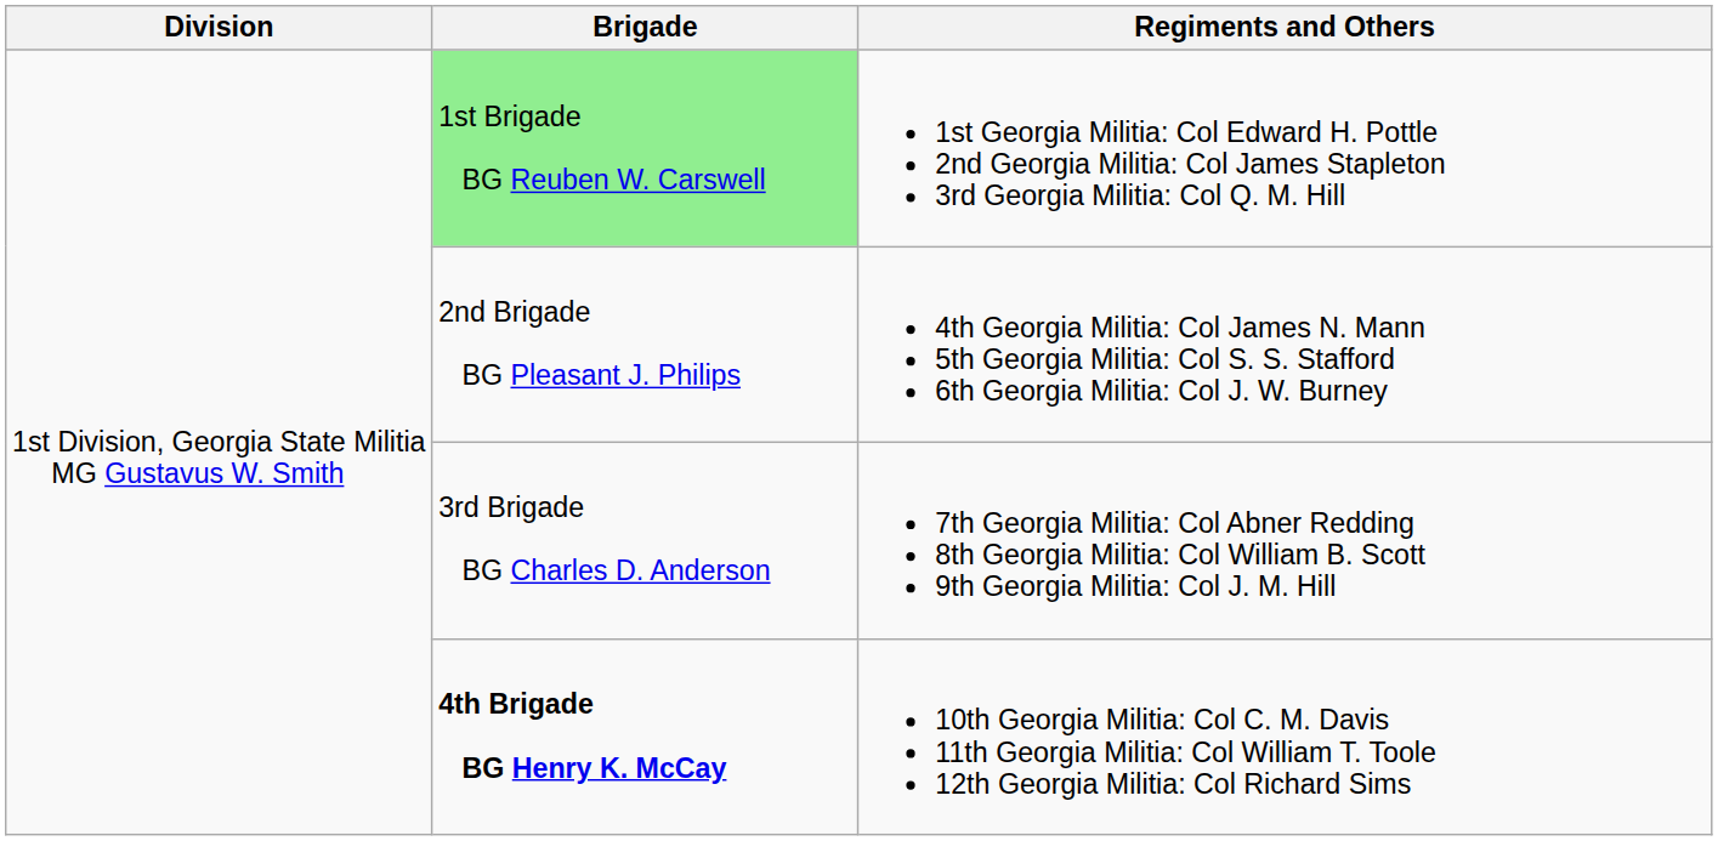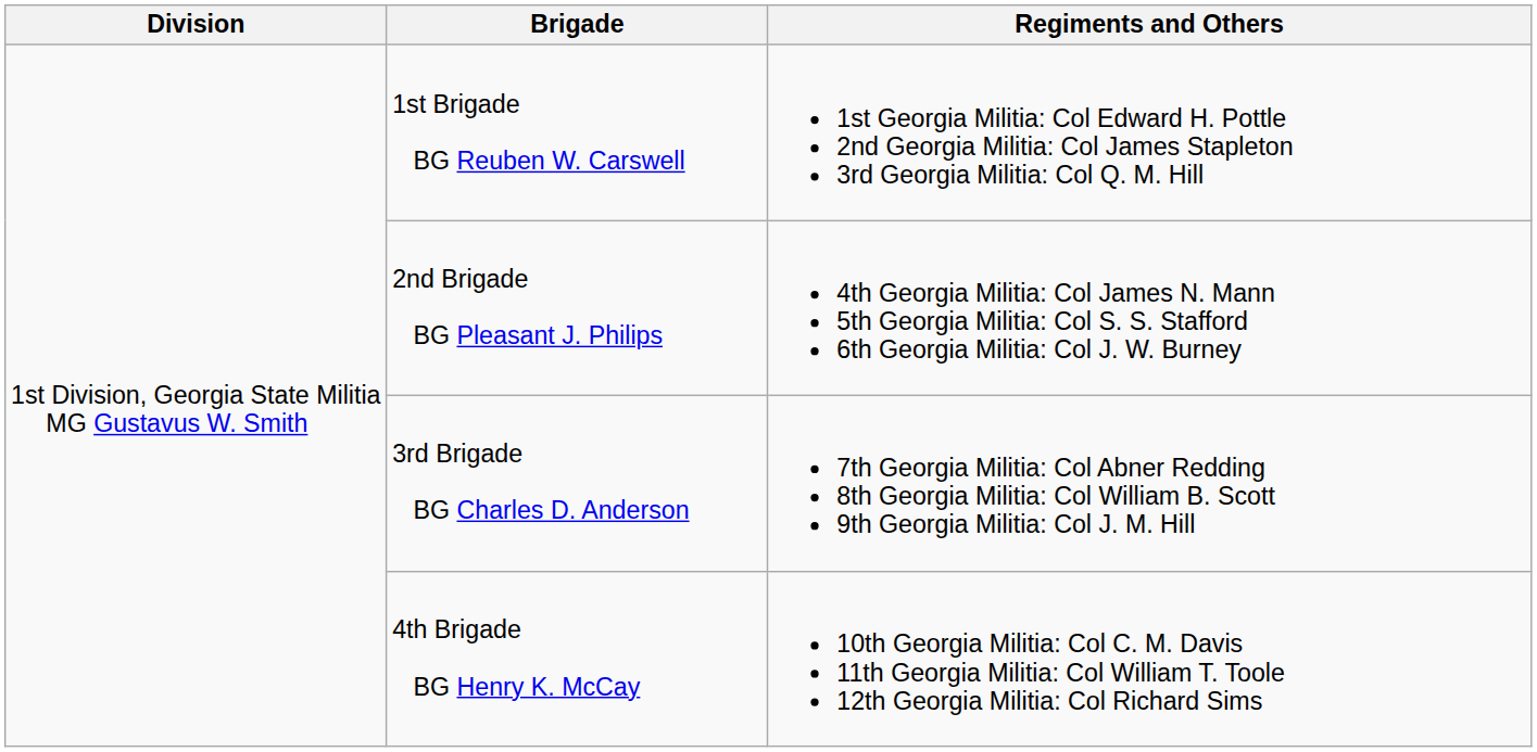1st Brigade BG Reuben W. Carswell | Brigade: lightgreen background -> no background
4th Brigade BG Henry K. McCay | Brigade: bold -> normal
